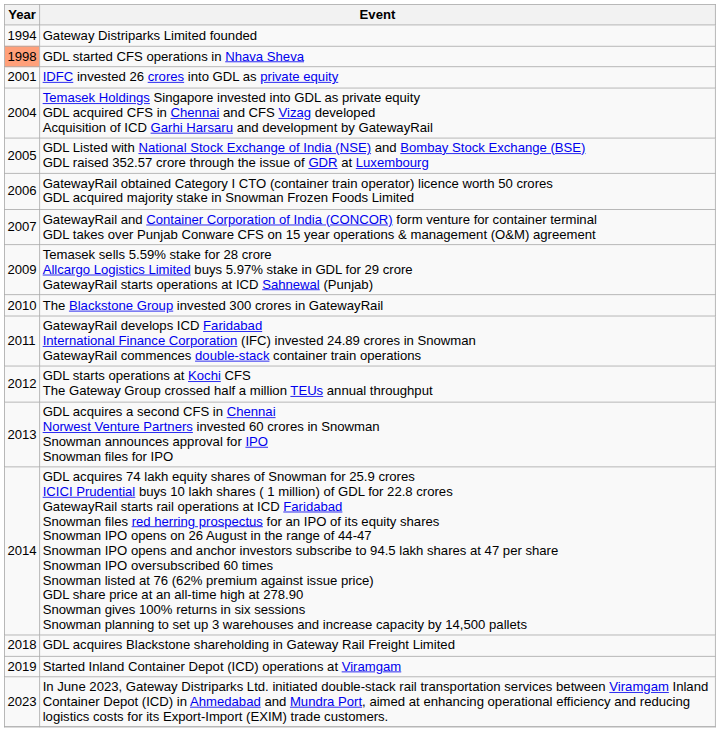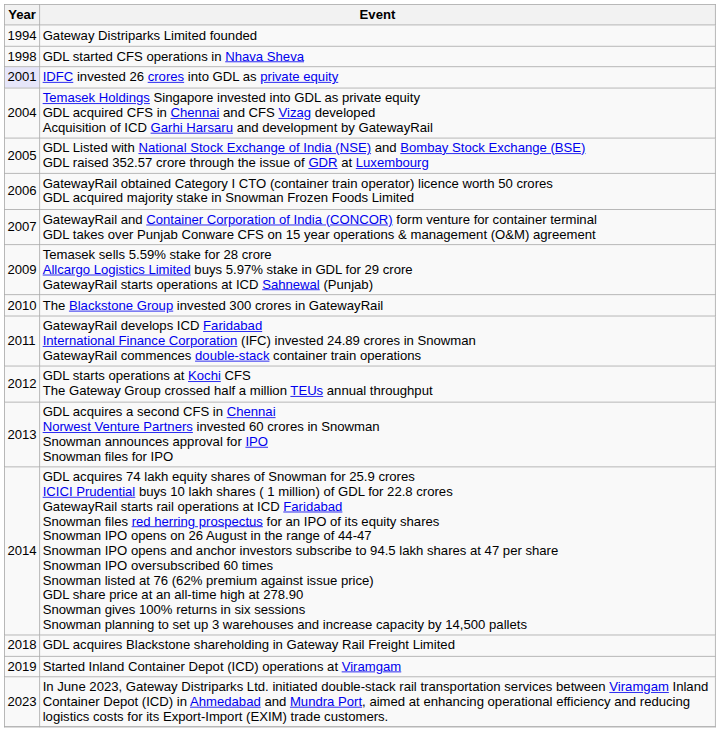GDL started CFS operations in Nhava Sheva | Year: lightsalmon background -> no background
IDFC invested 26 crores into GDL as private equity | Year: no background -> lavender background
